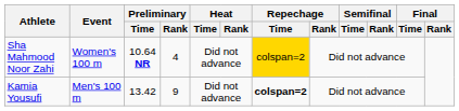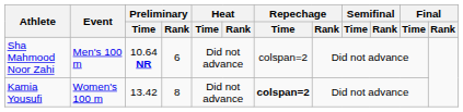Sha Mahmood Noor Zahi | Event: Women's 100 m -> Men's 100 m
Sha Mahmood Noor Zahi | Preliminary / Rank: 4 -> 6
Sha Mahmood Noor Zahi | Repechage / Time: gold background -> no background
Kamia Yousufi | Event: Men's 100 m -> Women's 100 m
Kamia Yousufi | Preliminary / Rank: 9 -> 8
